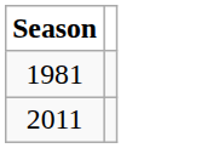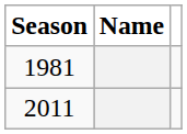+ column: Name
